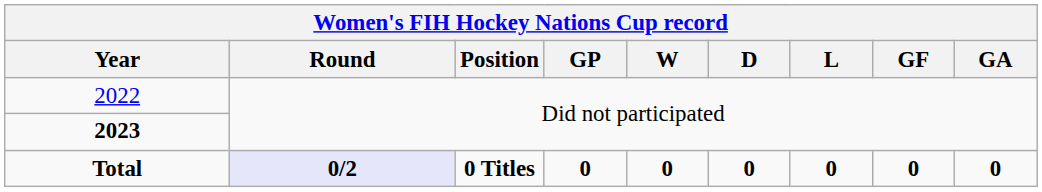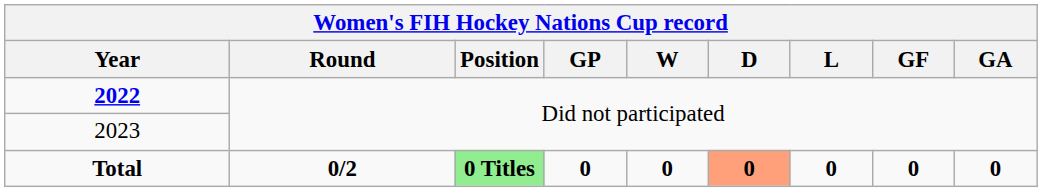2022 | Women's FIH Hockey Nations Cup record / Year: normal -> bold
2023 | Women's FIH Hockey Nations Cup record / Year: bold -> normal
Total | Women's FIH Hockey Nations Cup record / Round: lavender background -> no background
Total | Women's FIH Hockey Nations Cup record / Position: no background -> lightgreen background
Total | Women's FIH Hockey Nations Cup record / D: no background -> lightsalmon background
